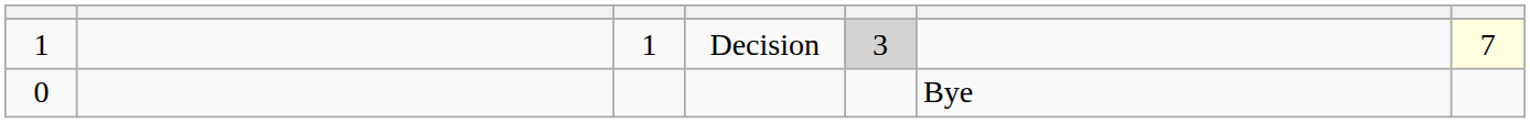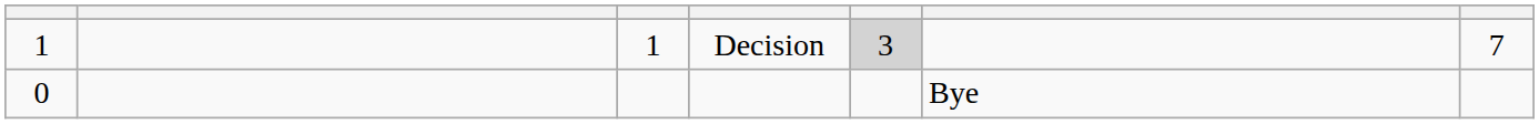Decision | column 7: lightyellow background -> no background
